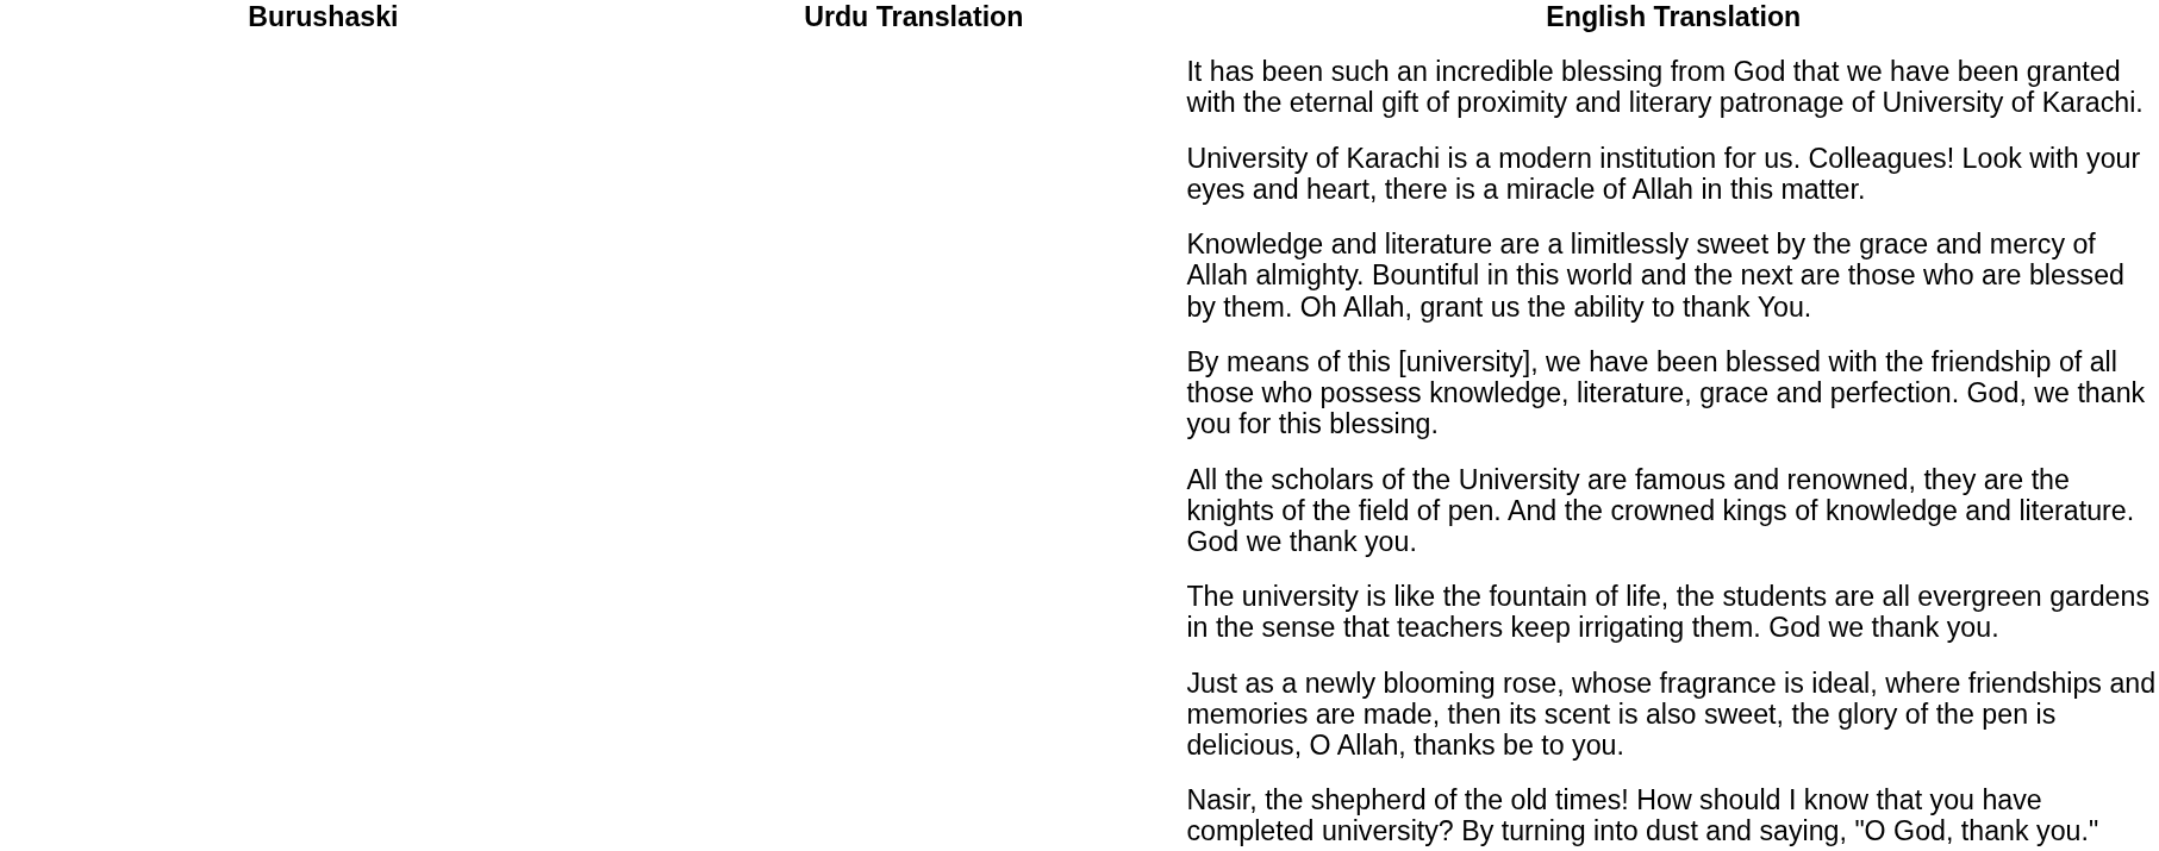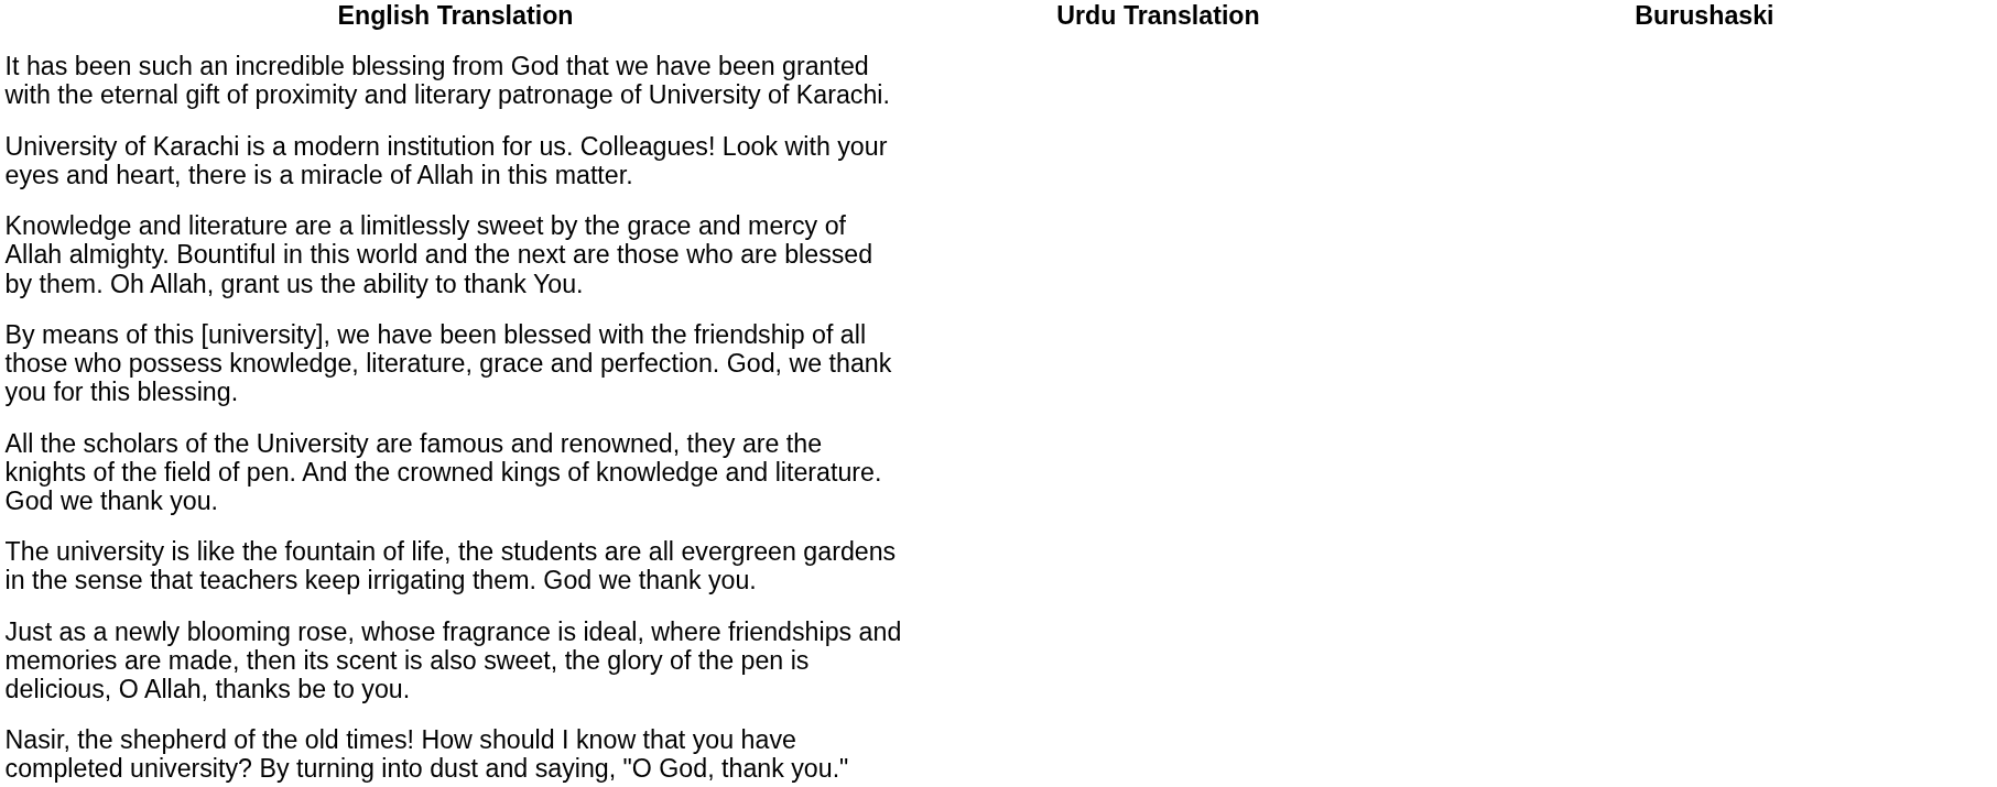columns swapped: Burushaski <-> English Translation
